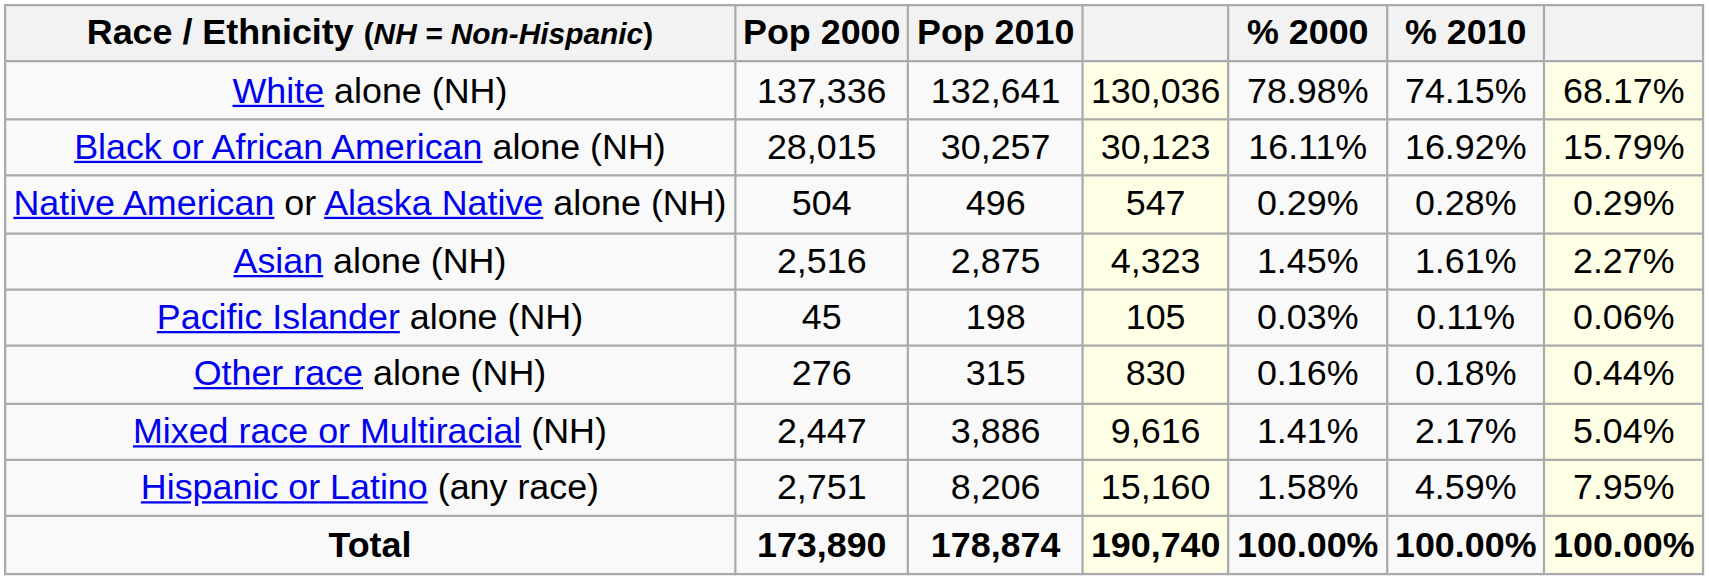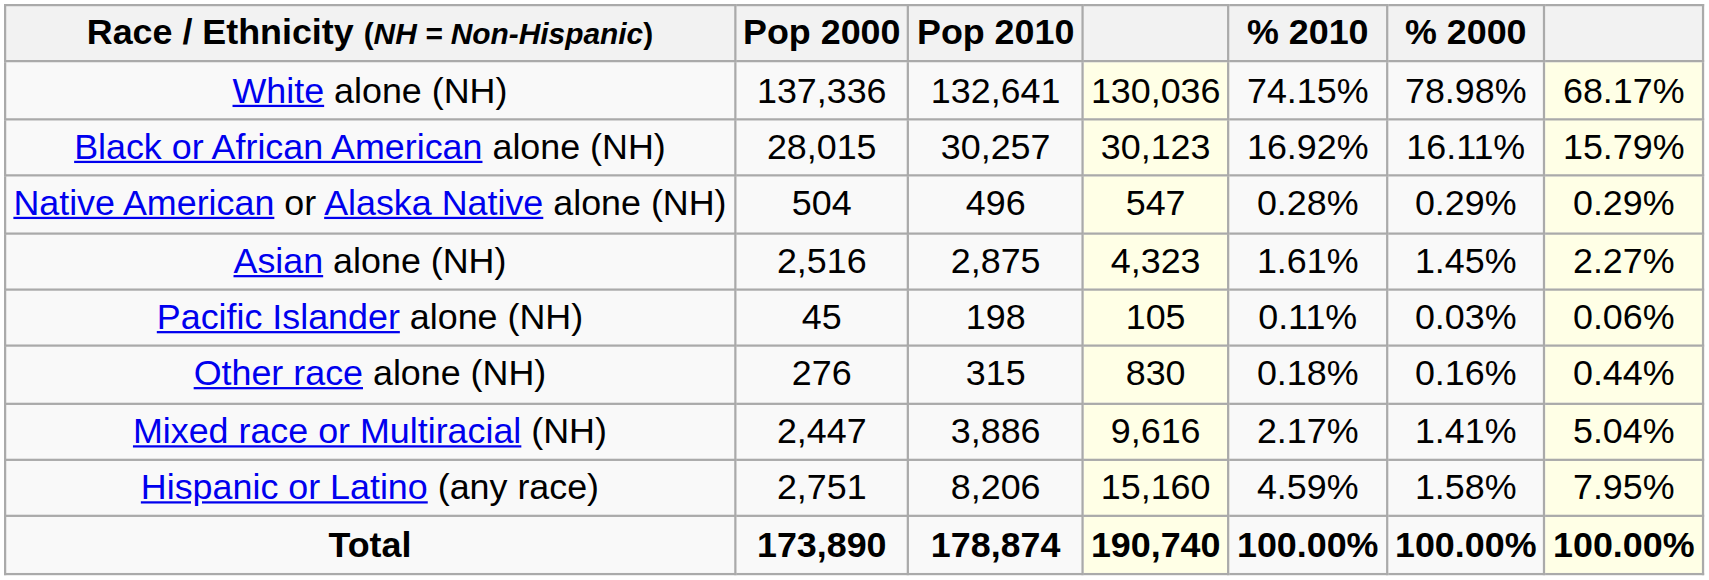columns swapped: % 2000 <-> % 2010
